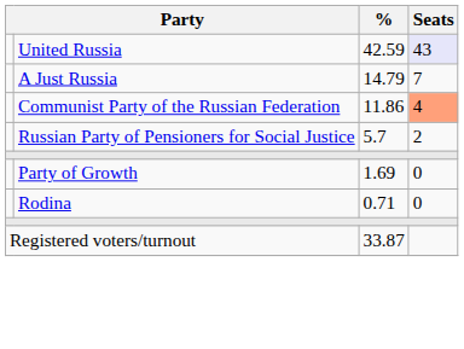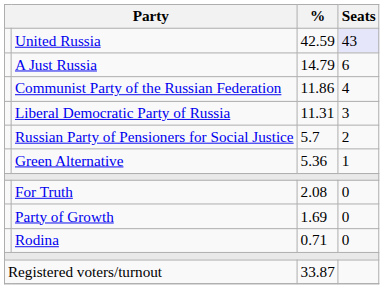A Just Russia | Seats: 7 -> 6
Communist Party of the Russian Federation | Seats: lightsalmon background -> no background
+ row: Liberal Democratic Party of Russia | 11.31 | 3
+ row: Green Alternative | 5.36 | 1
+ row: For Truth | 2.08 | 0
